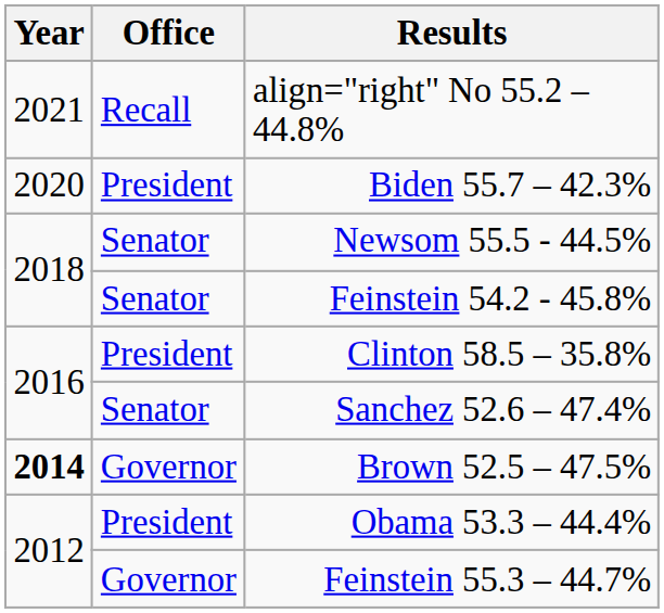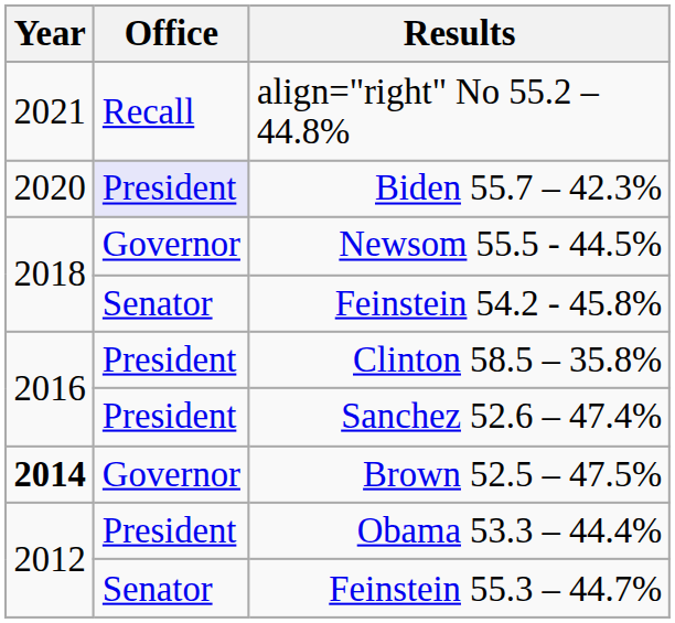Biden 55.7 – 42.3% | Office: no background -> lavender background
Newsom 55.5 - 44.5% | Office: Senator -> Governor
Sanchez 52.6 – 47.4% | Office: Senator -> President
Feinstein 55.3 – 44.7% | Office: Governor -> Senator
